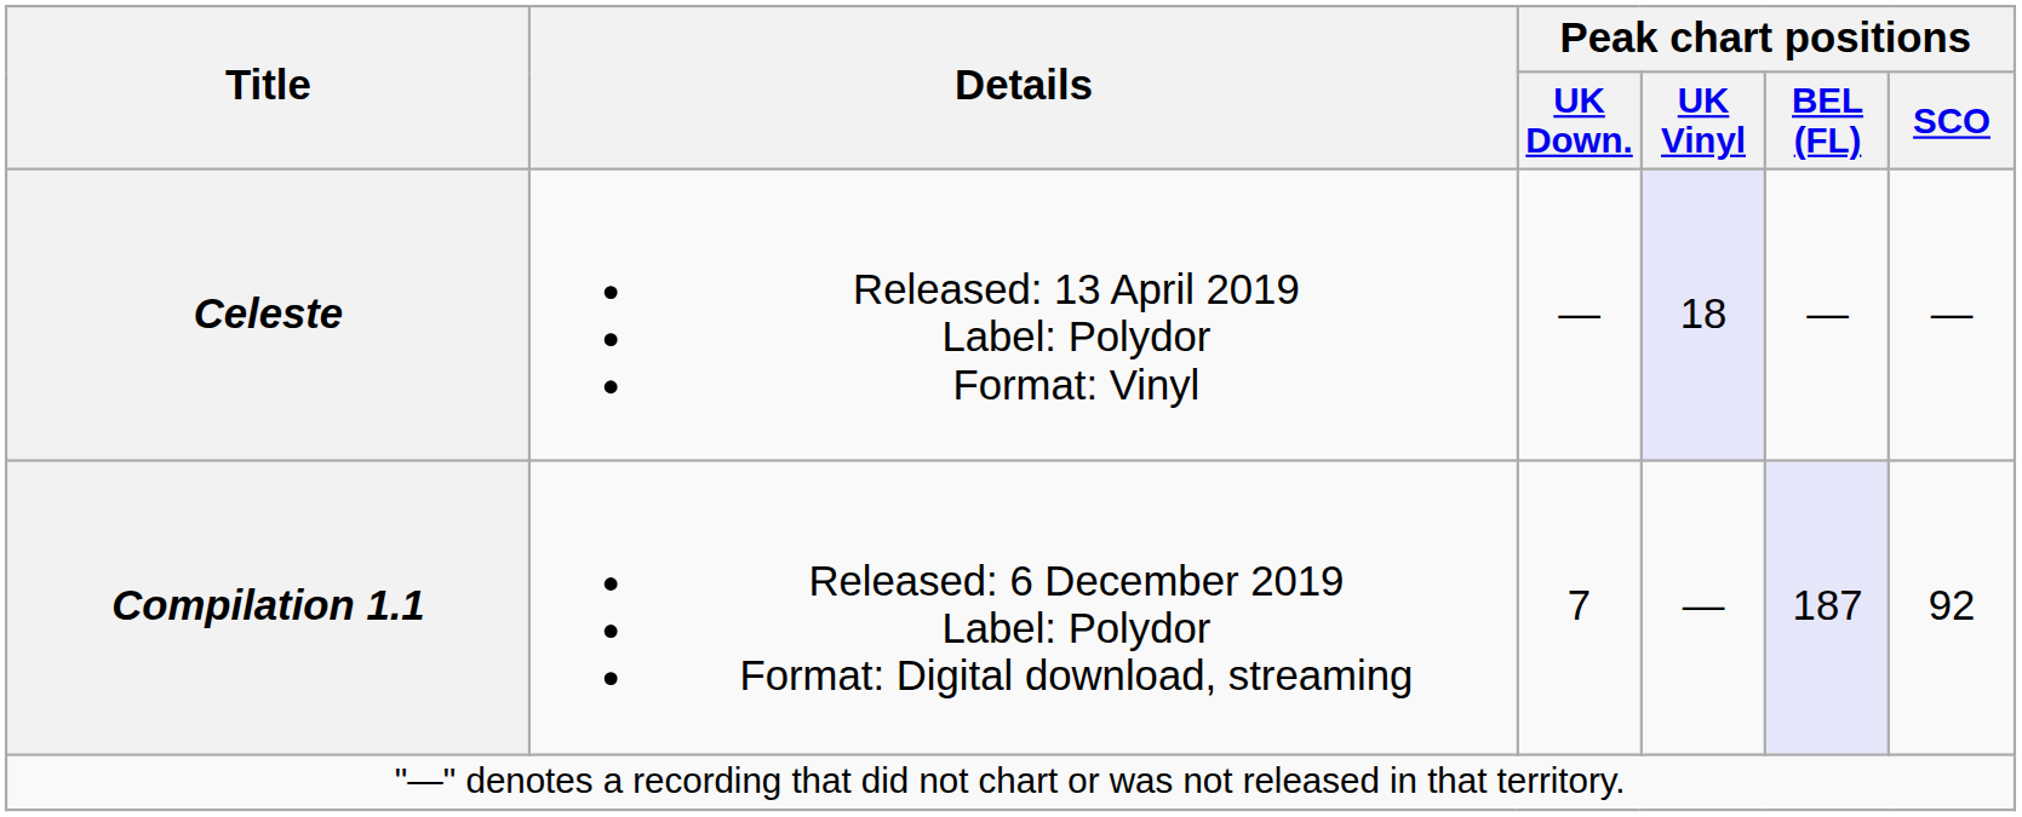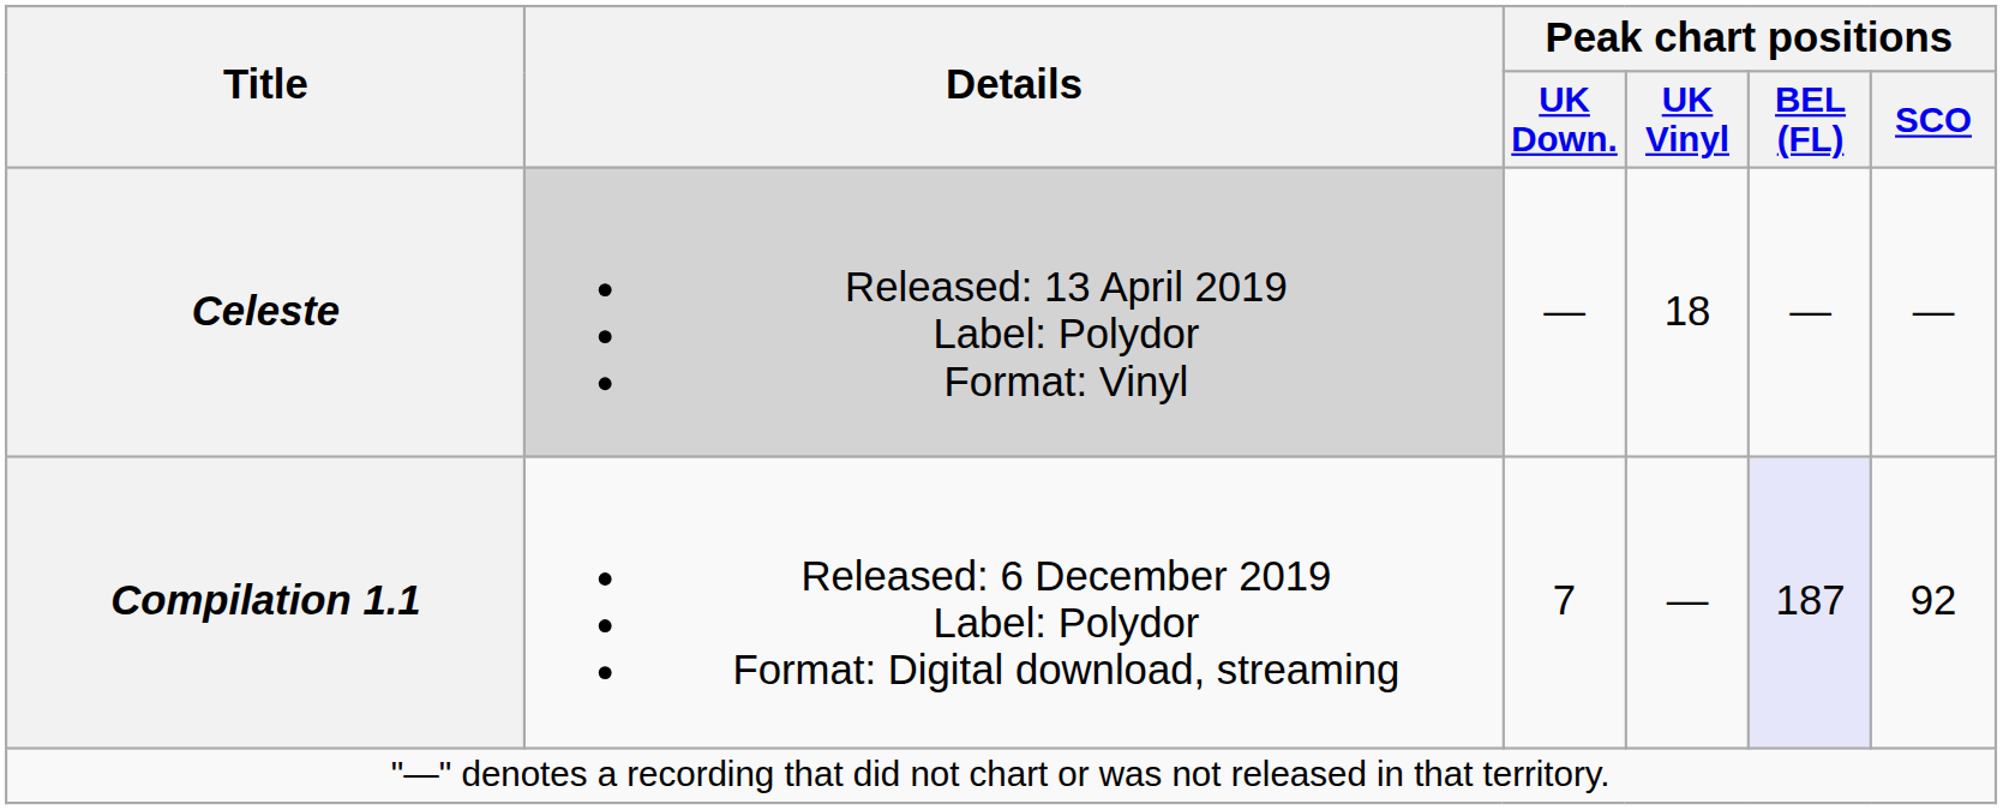Celeste | Details: no background -> lightgrey background
Celeste | Peak chart positions / UK Vinyl: lavender background -> no background
